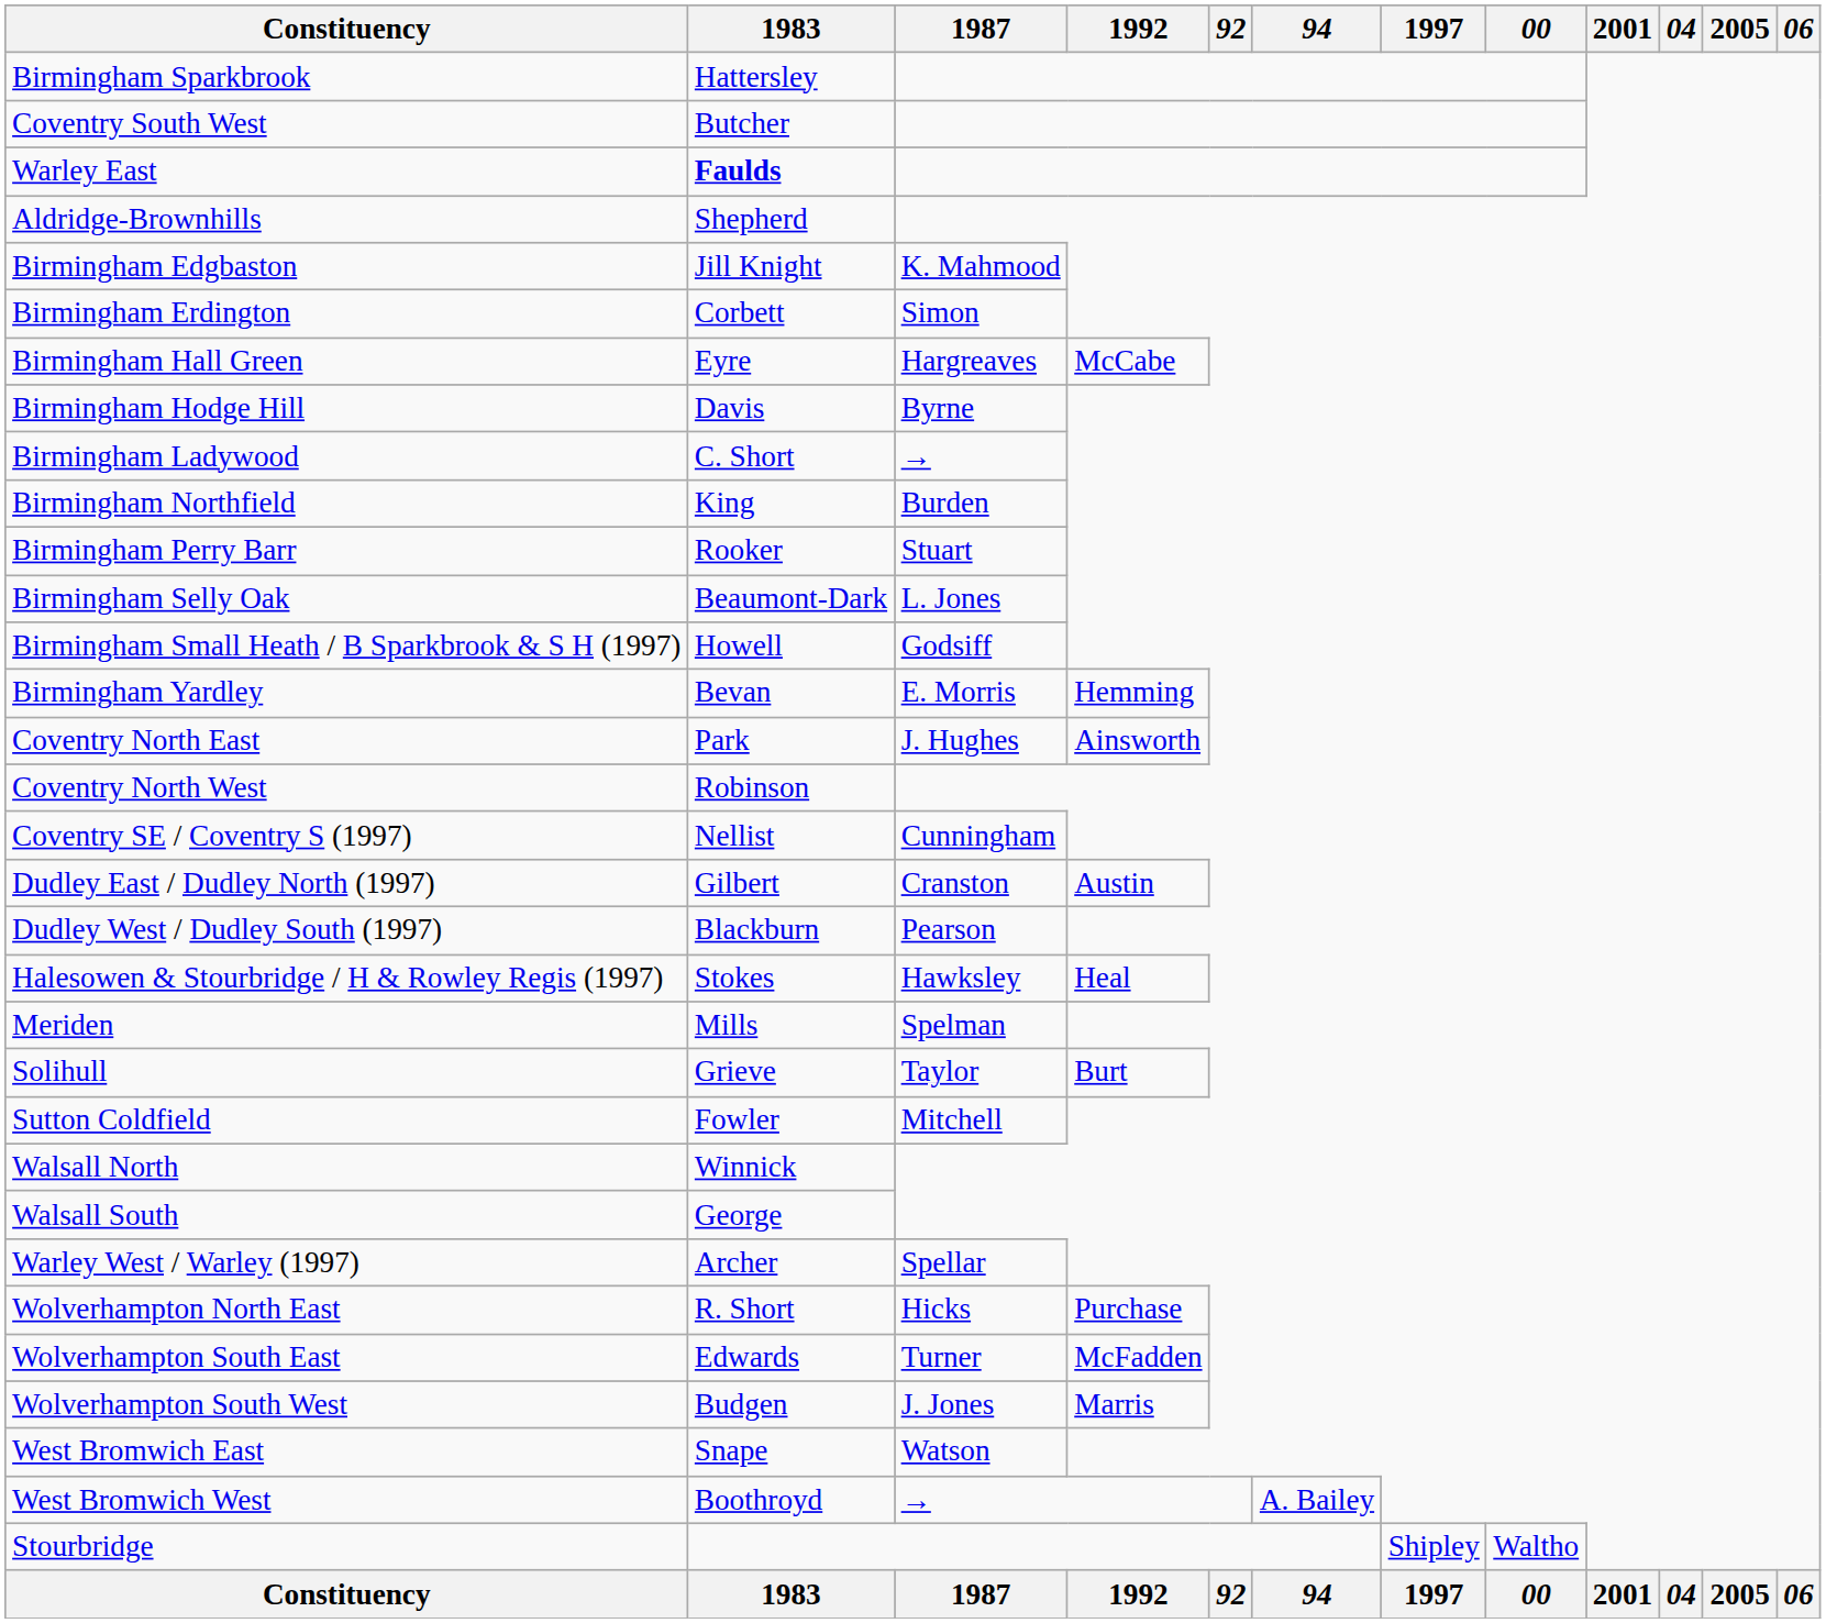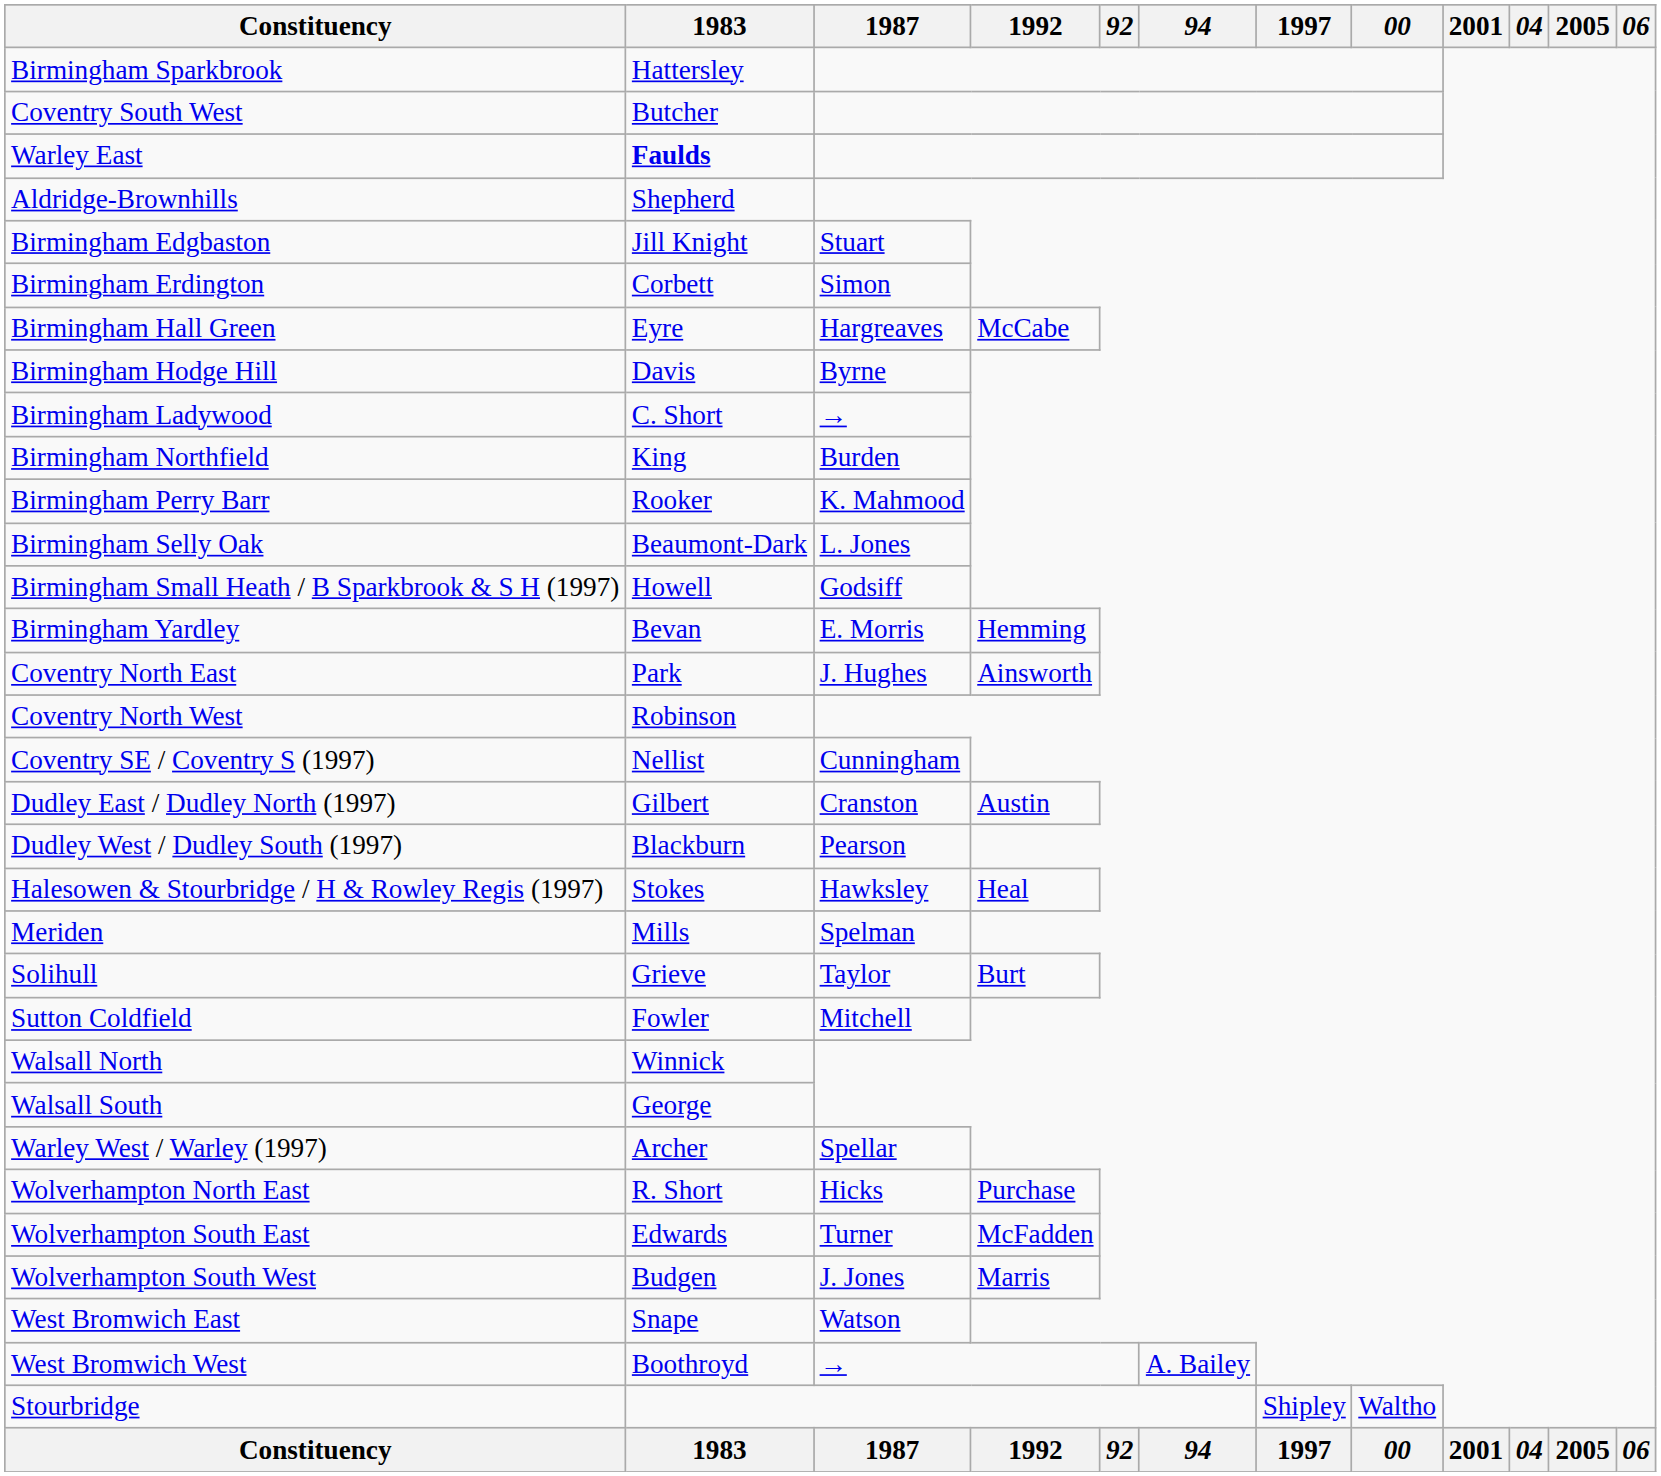Birmingham Edgbaston | 1987: K. Mahmood -> Stuart
Birmingham Perry Barr | 1987: Stuart -> K. Mahmood
